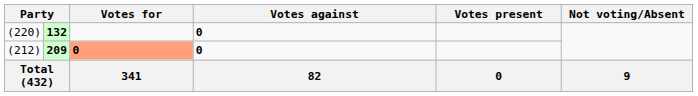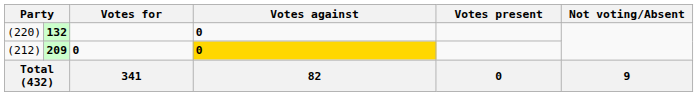(212) | Votes for: lightsalmon background -> no background
(212) | Votes against: no background -> gold background
